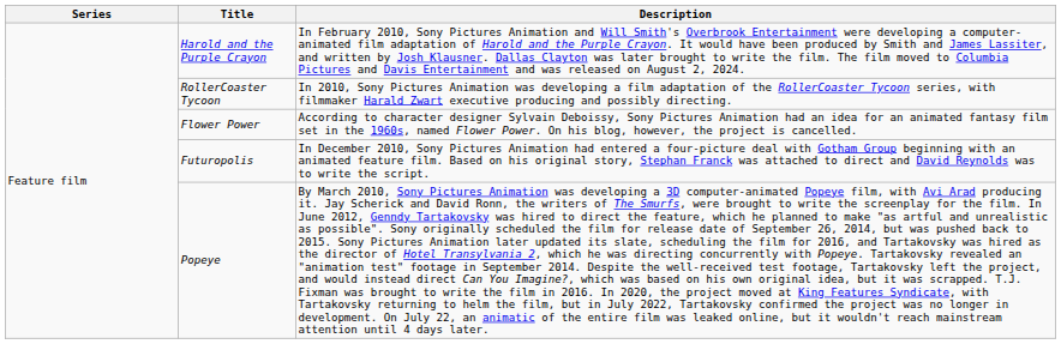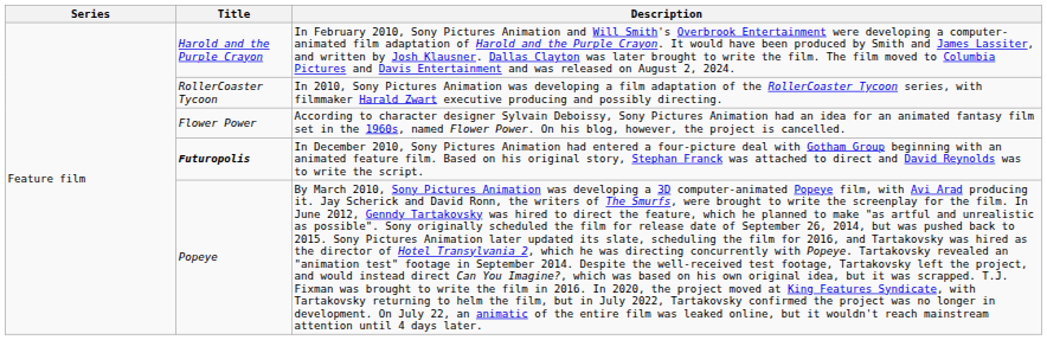Futuropolis | Title: normal -> bold
